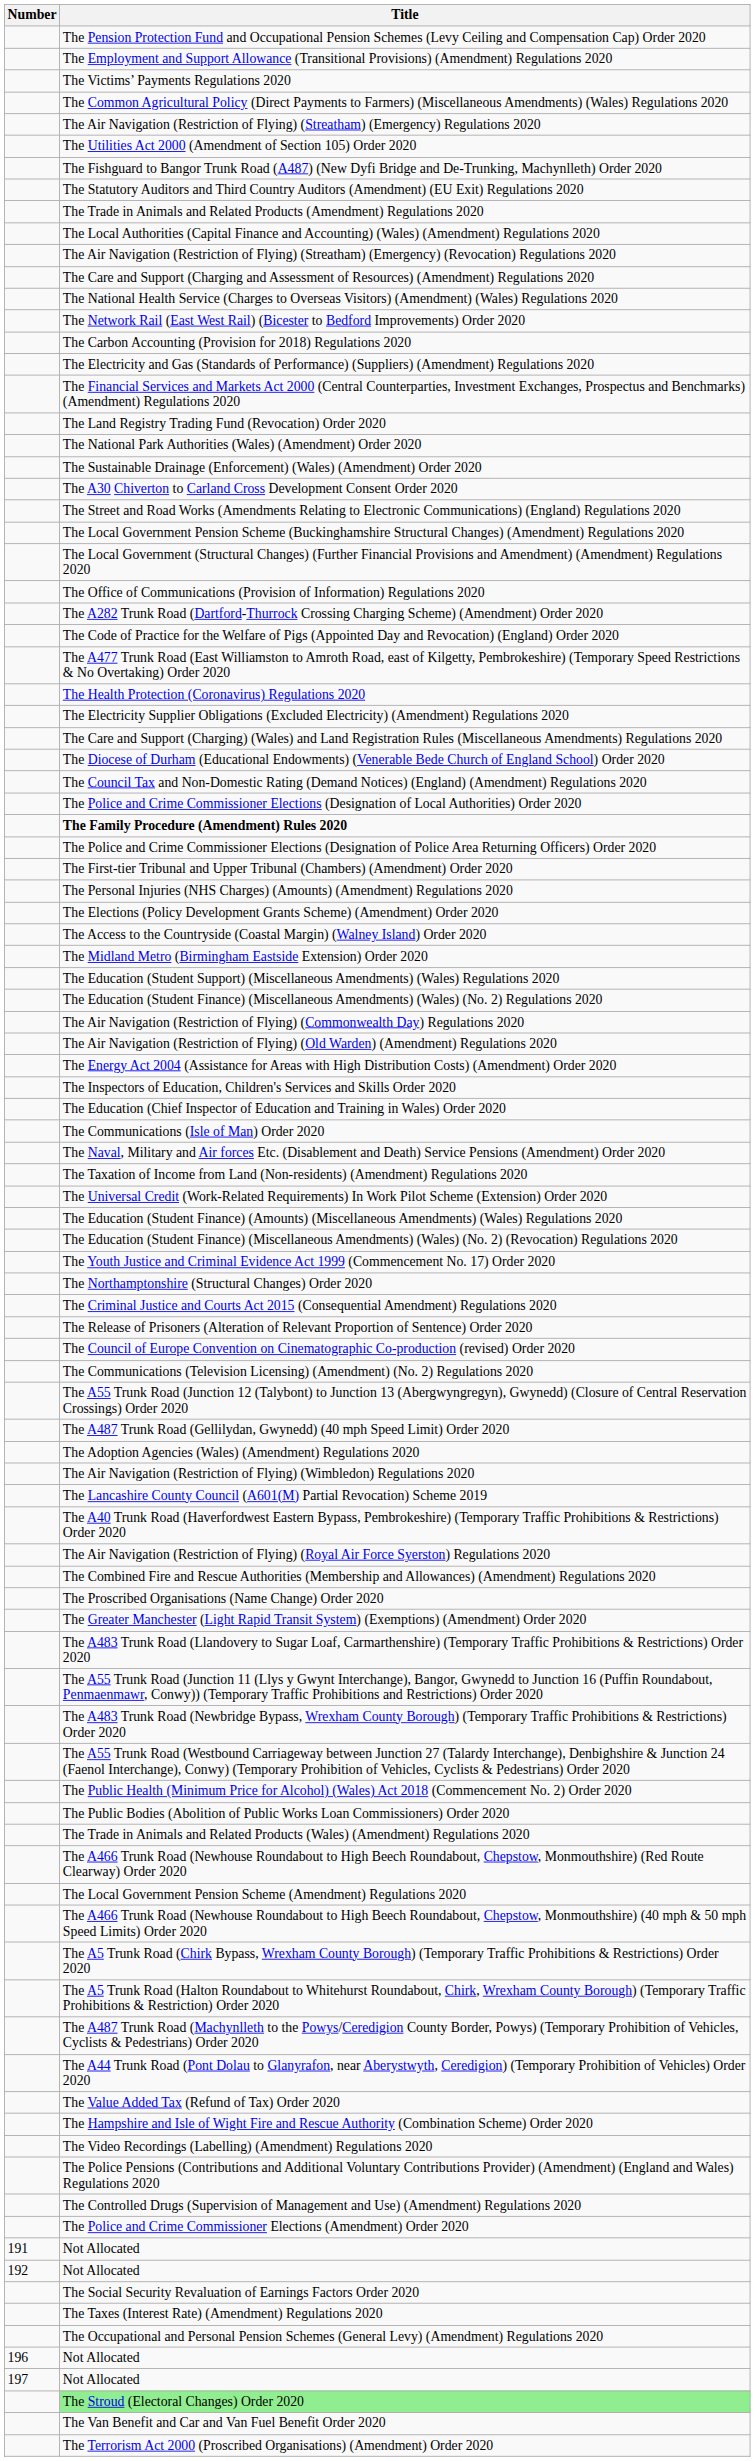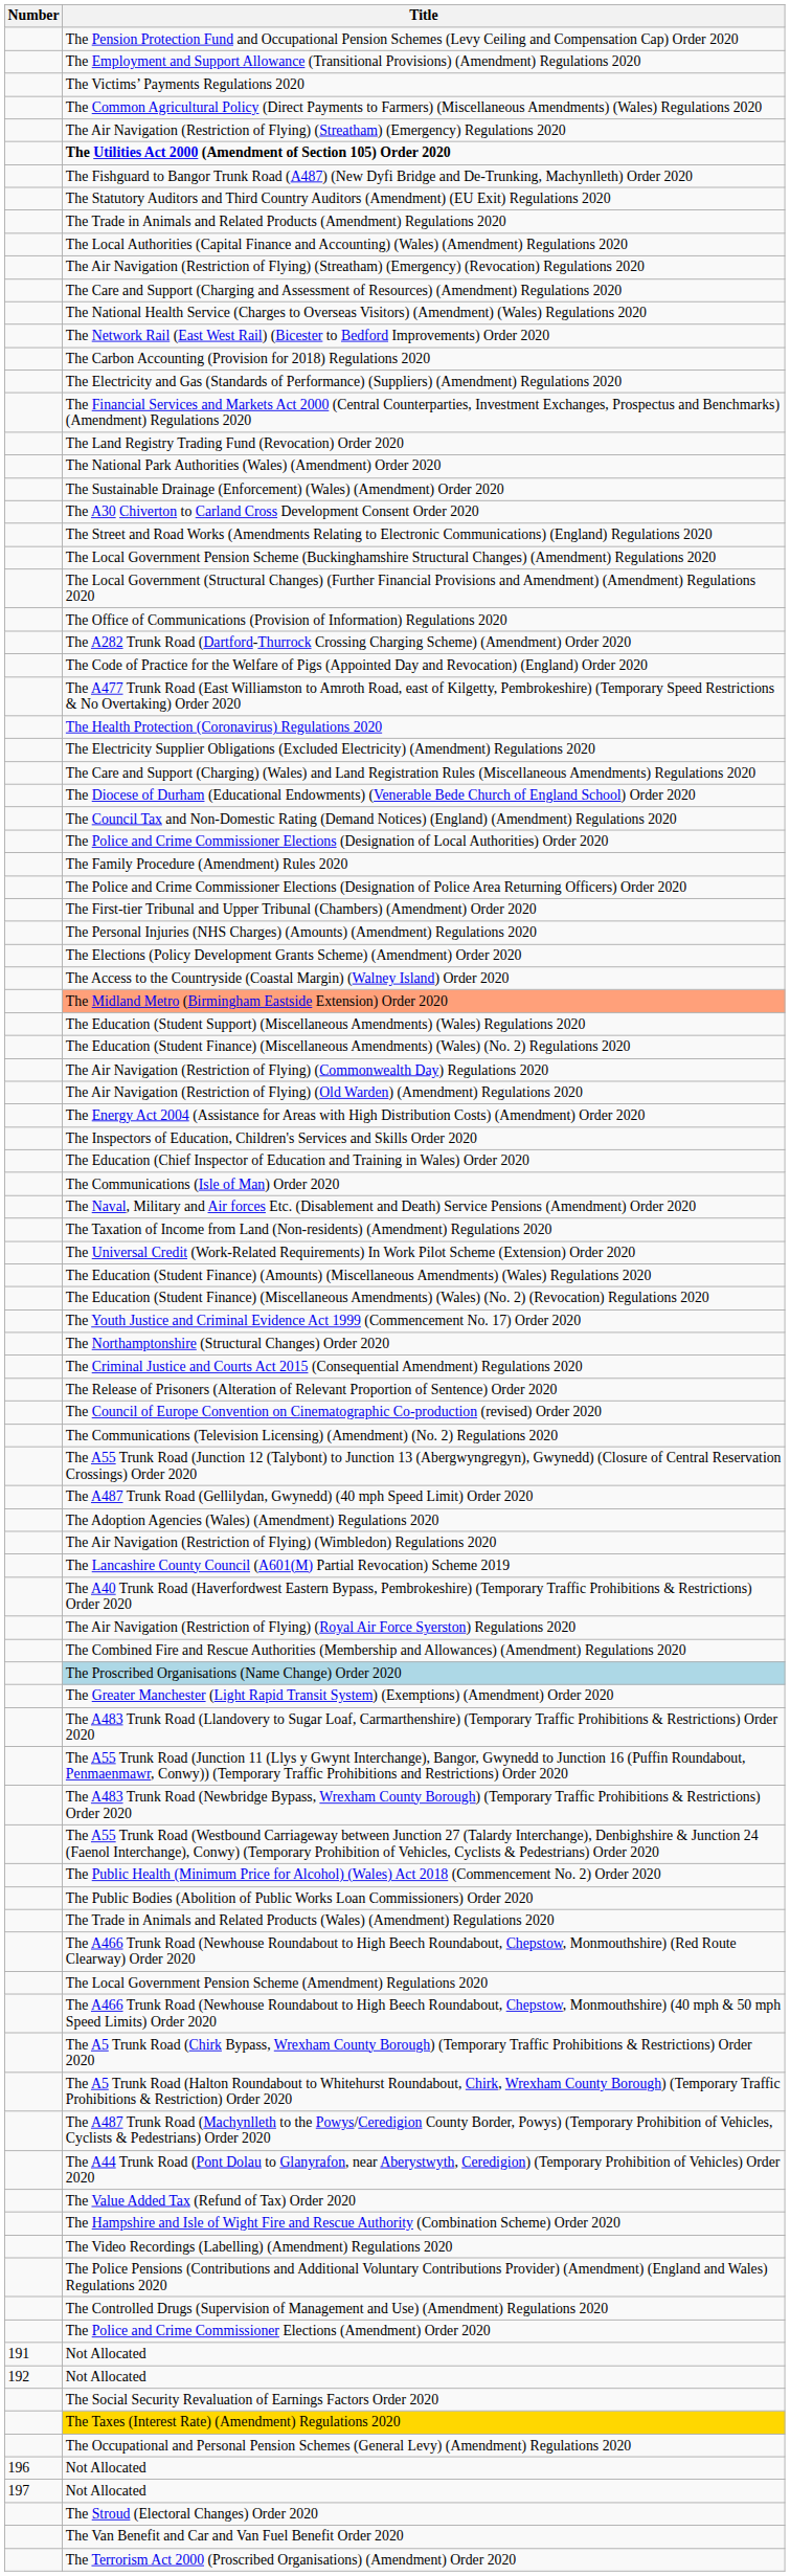row 7 | Title: normal -> bold
row 36 | Title: bold -> normal
row 42 | Title: no background -> lightsalmon background
row 70 | Title: no background -> lightblue background
row 95 | Title: no background -> gold background
row 99 | Title: lightgreen background -> no background
